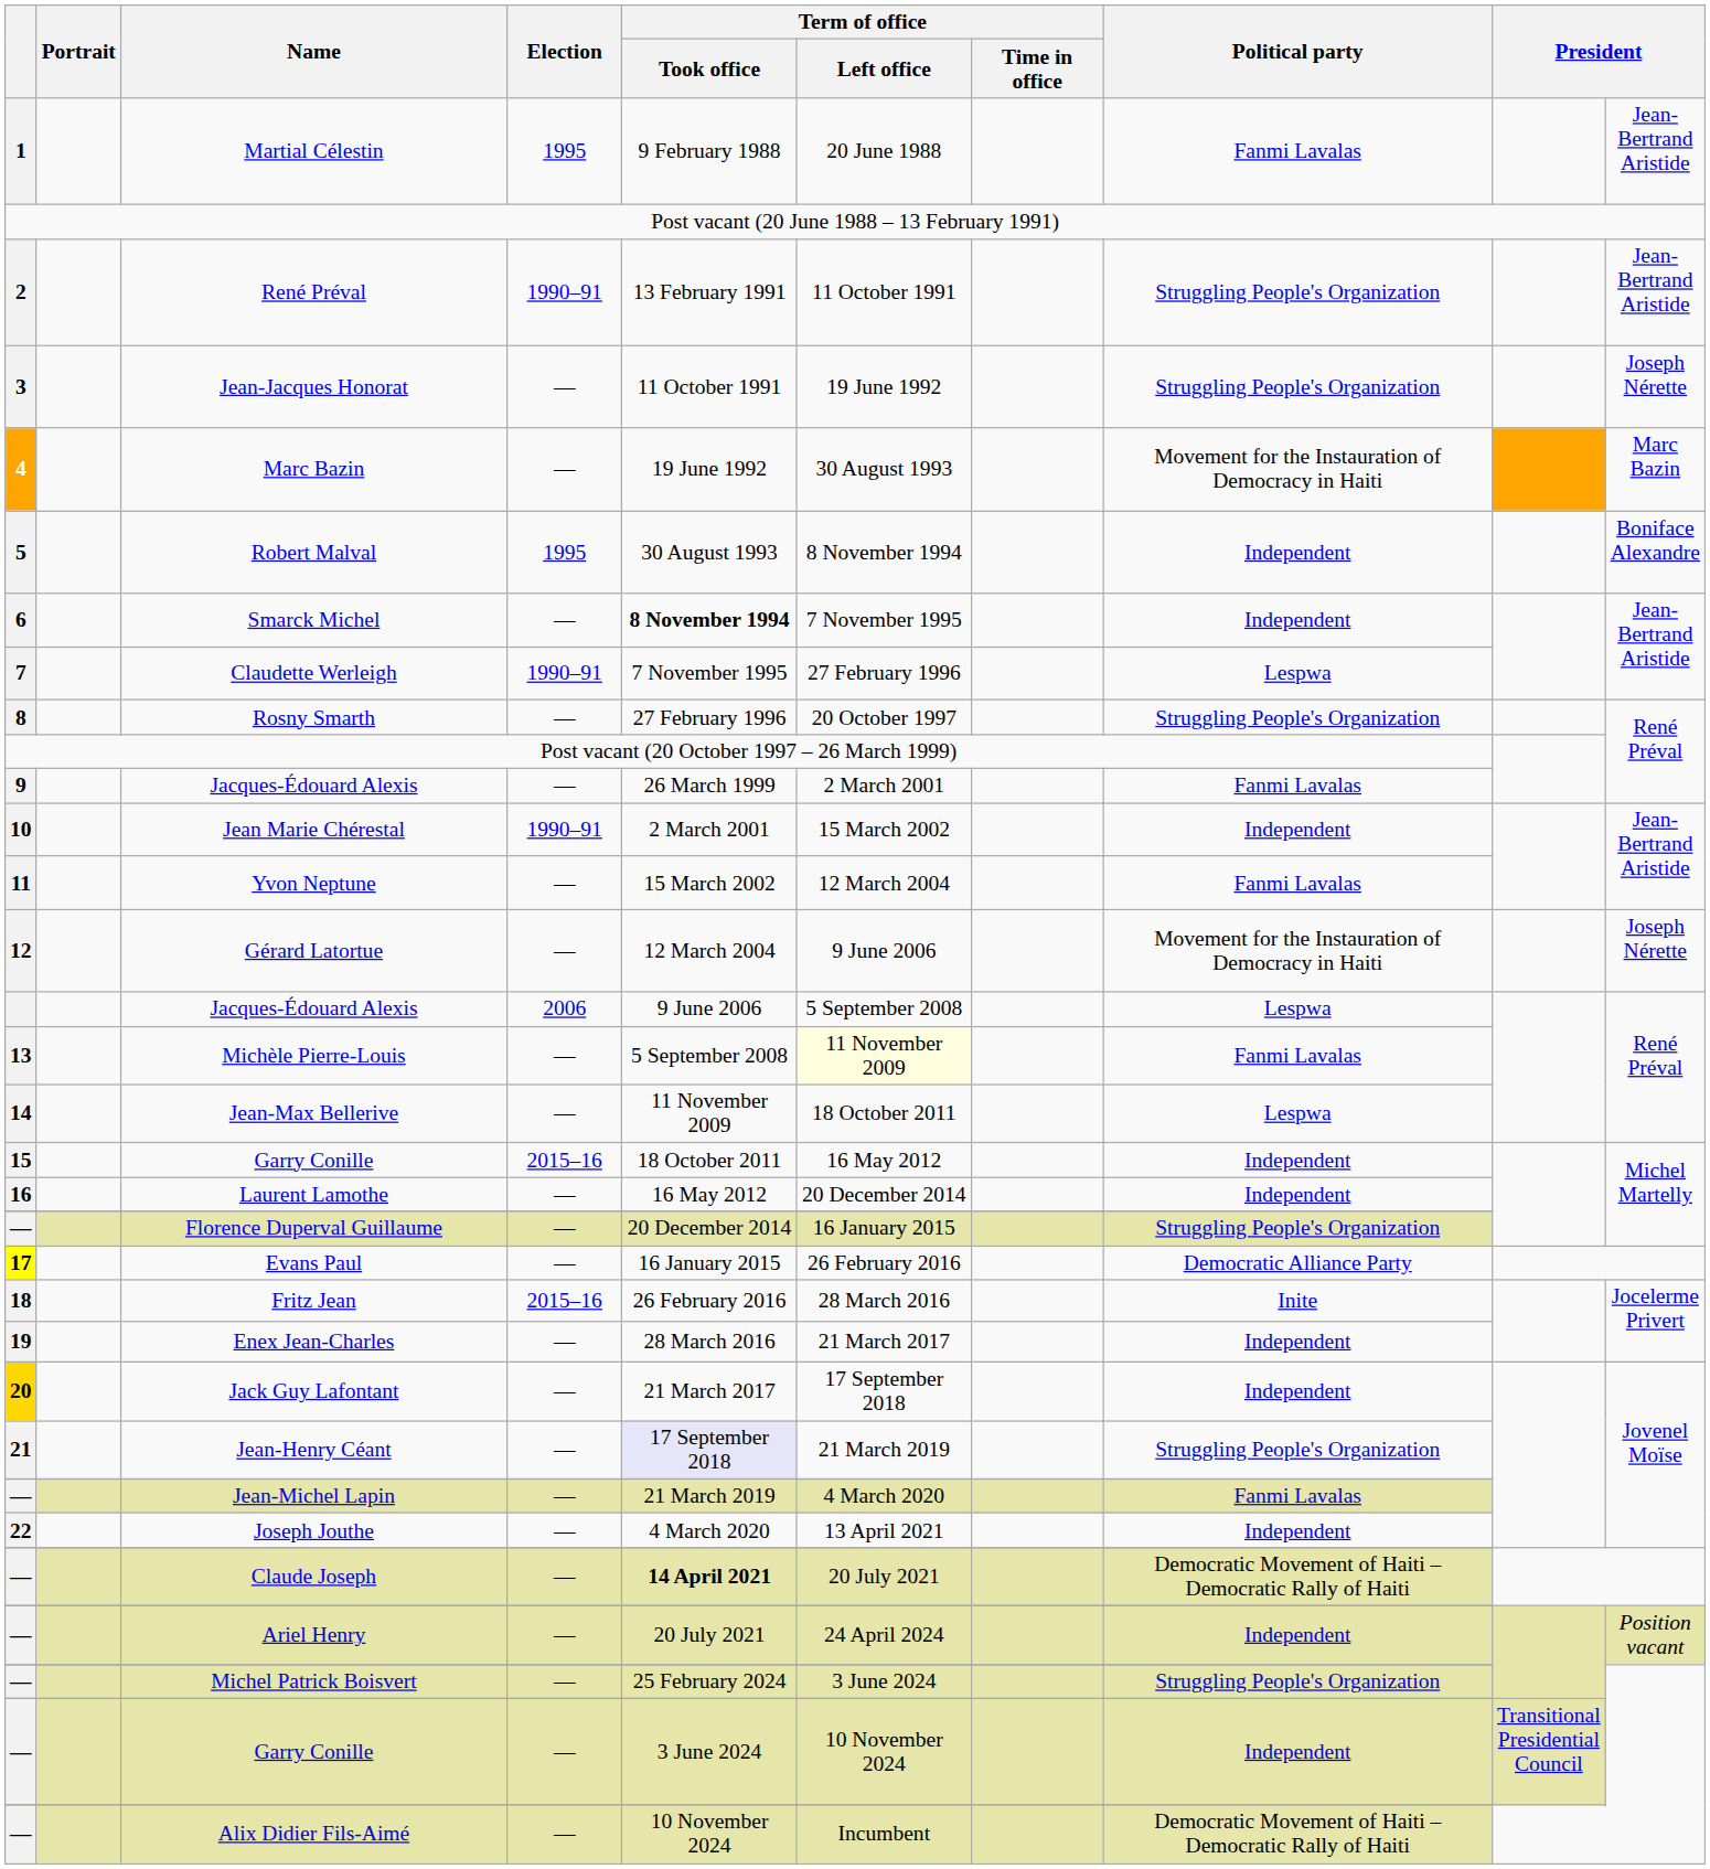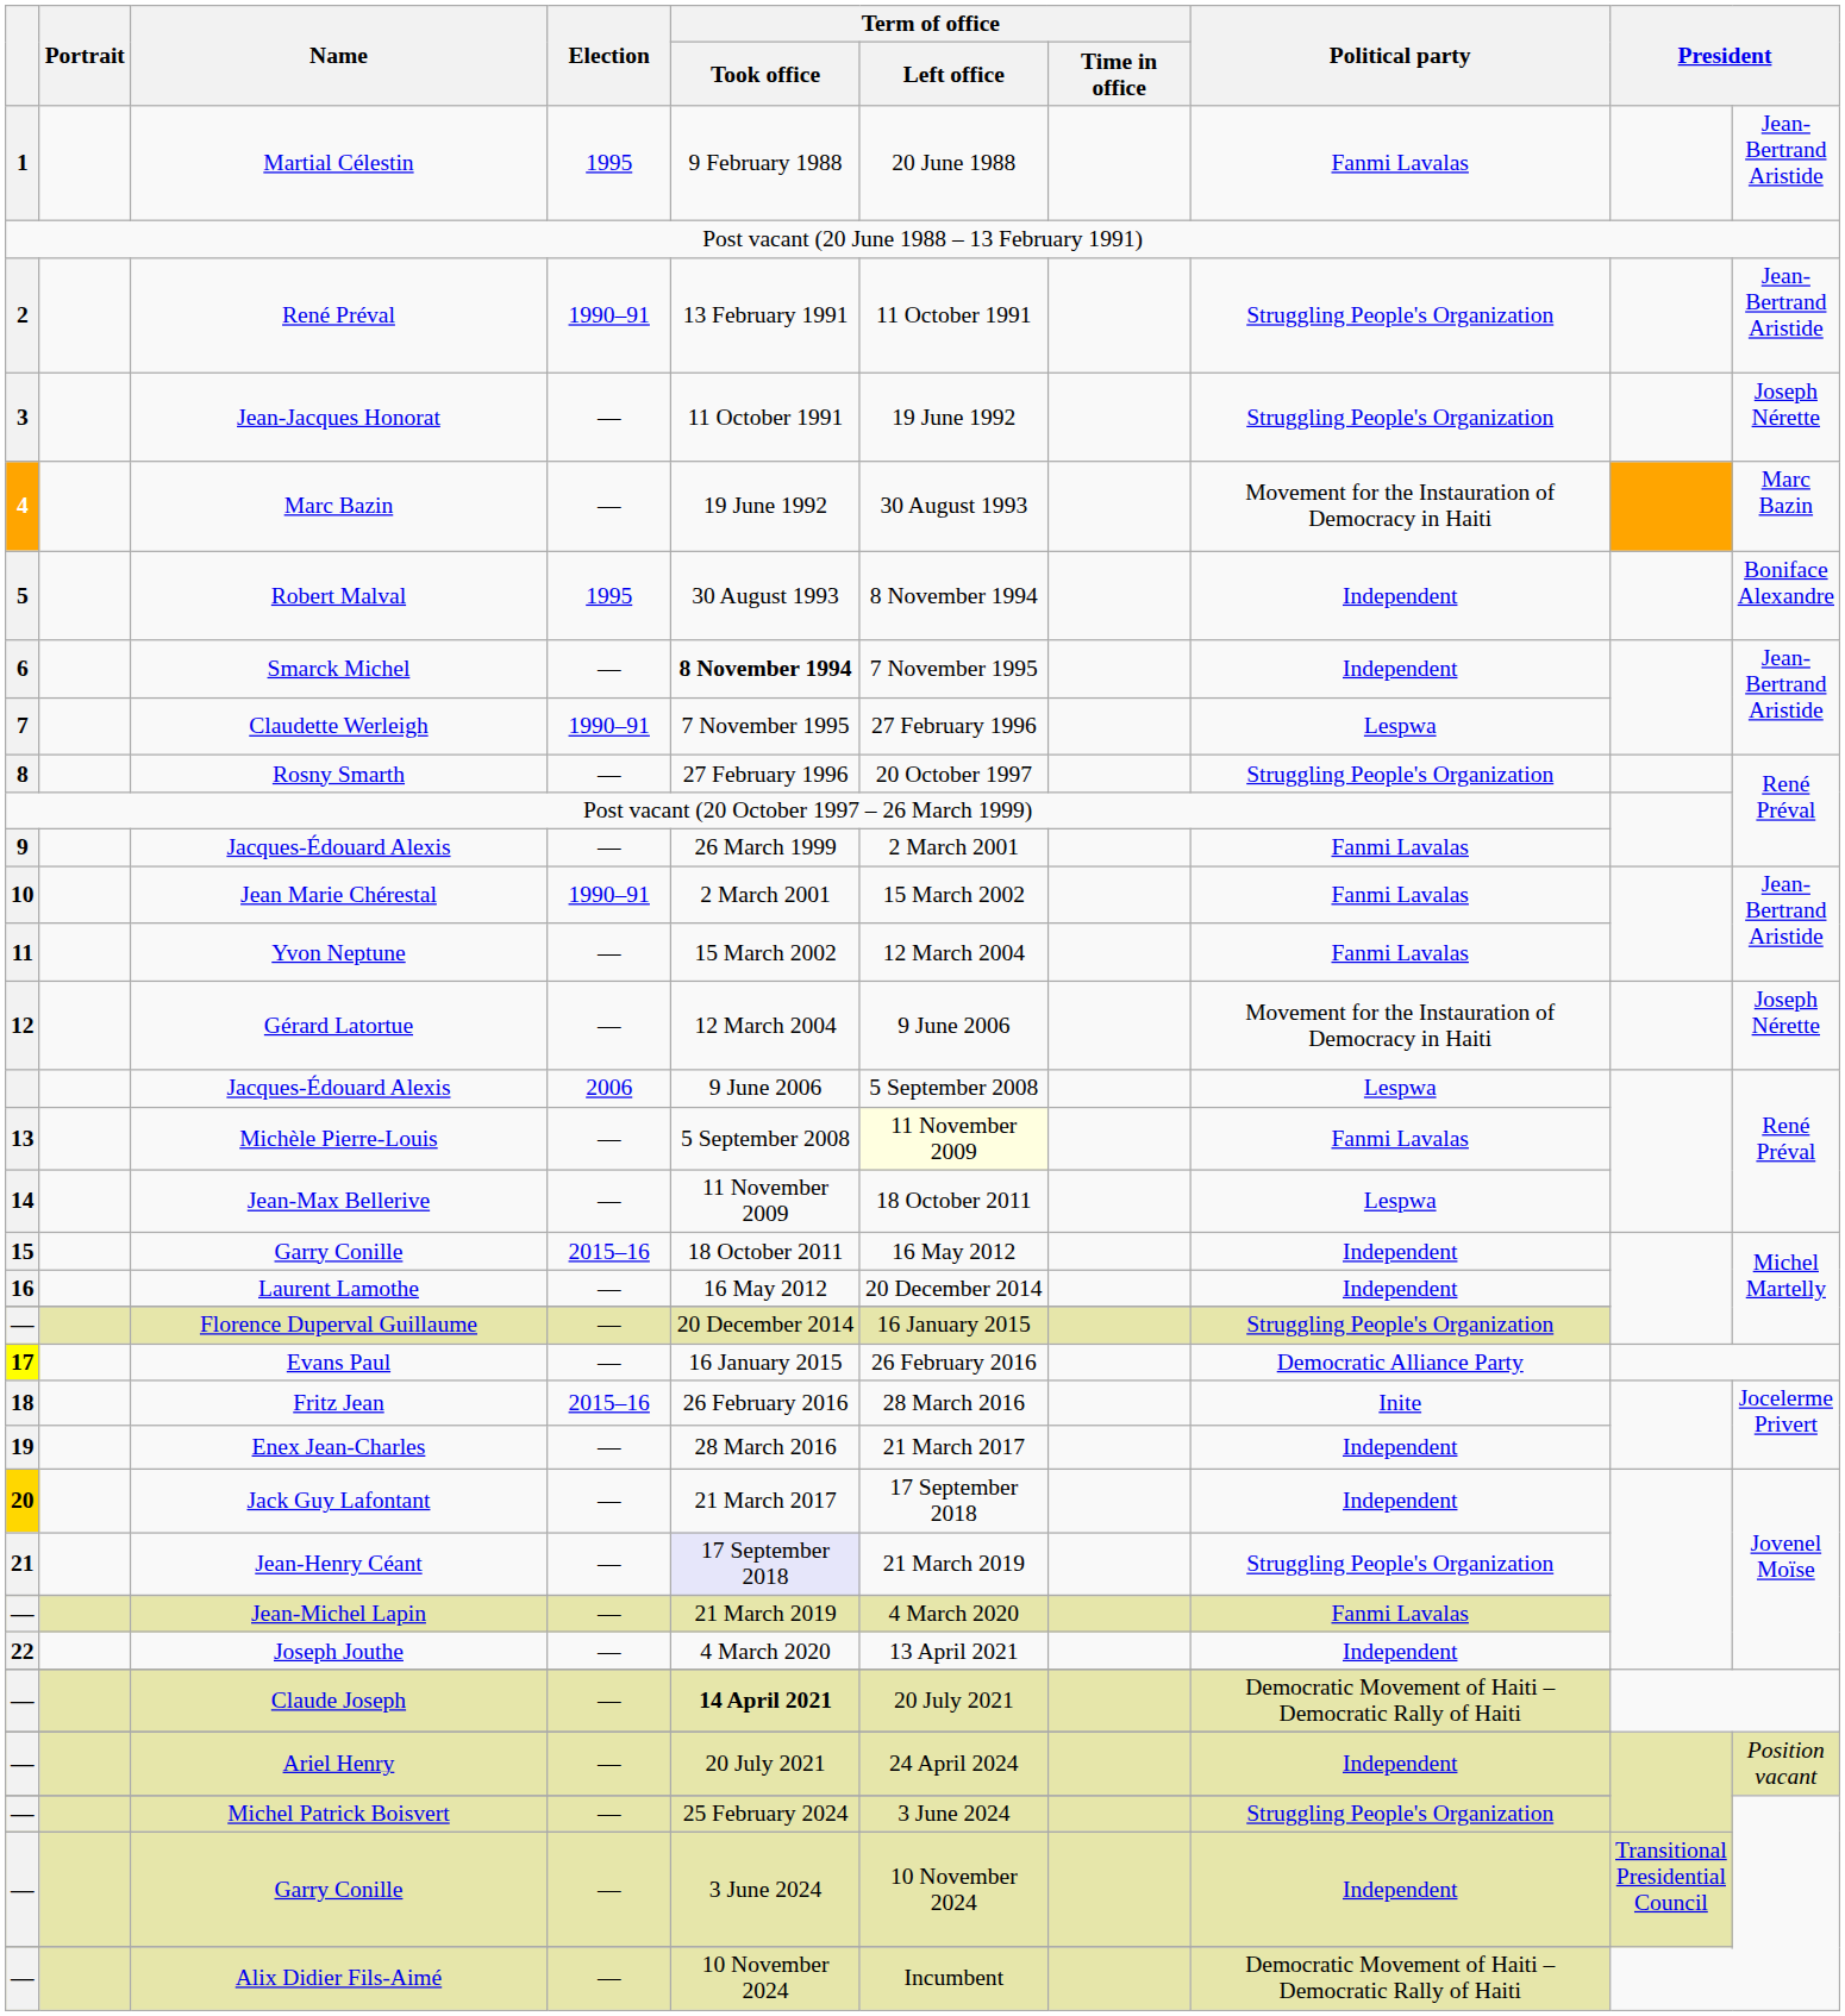Jean Marie Chérestal | Political party: Independent -> Fanmi Lavalas
